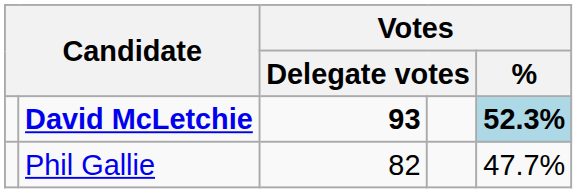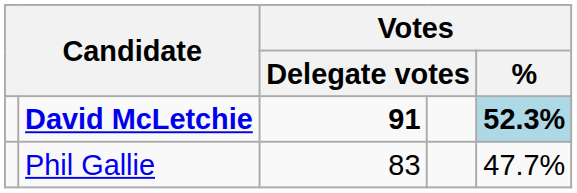David McLetchie | column 3: 93 -> 91
Phil Gallie | column 3: 82 -> 83
